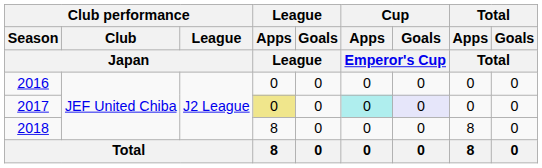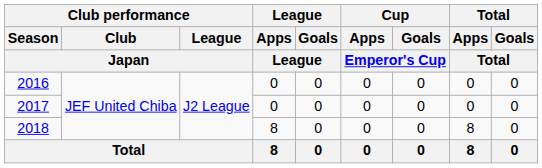2017 | League / Apps / League: khaki background -> no background
2017 | Cup / Apps / Emperor's Cup: paleturquoise background -> no background
2017 | Cup / Goals / Emperor's Cup: lavender background -> no background
